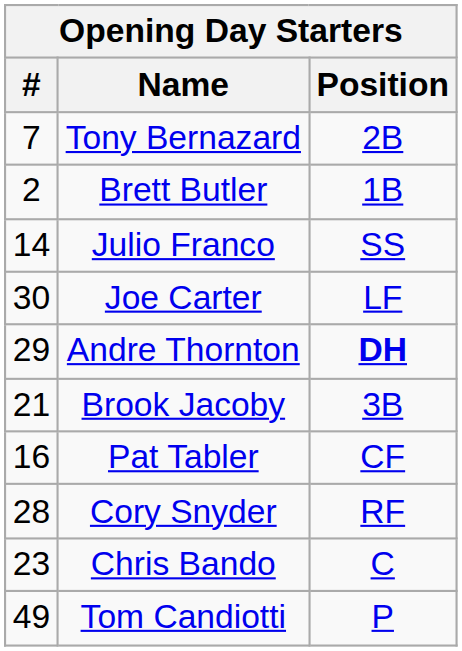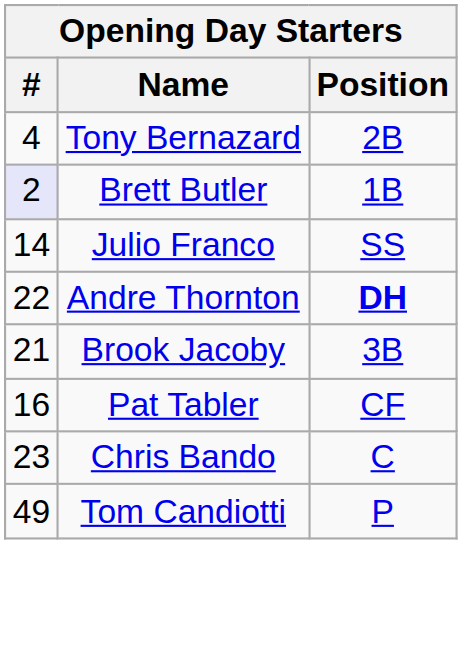Tony Bernazard | #: 7 -> 4
Brett Butler | #: no background -> lavender background
- row: 30 | Joe Carter | LF
Andre Thornton | #: 29 -> 22
- row: 28 | Cory Snyder | RF
